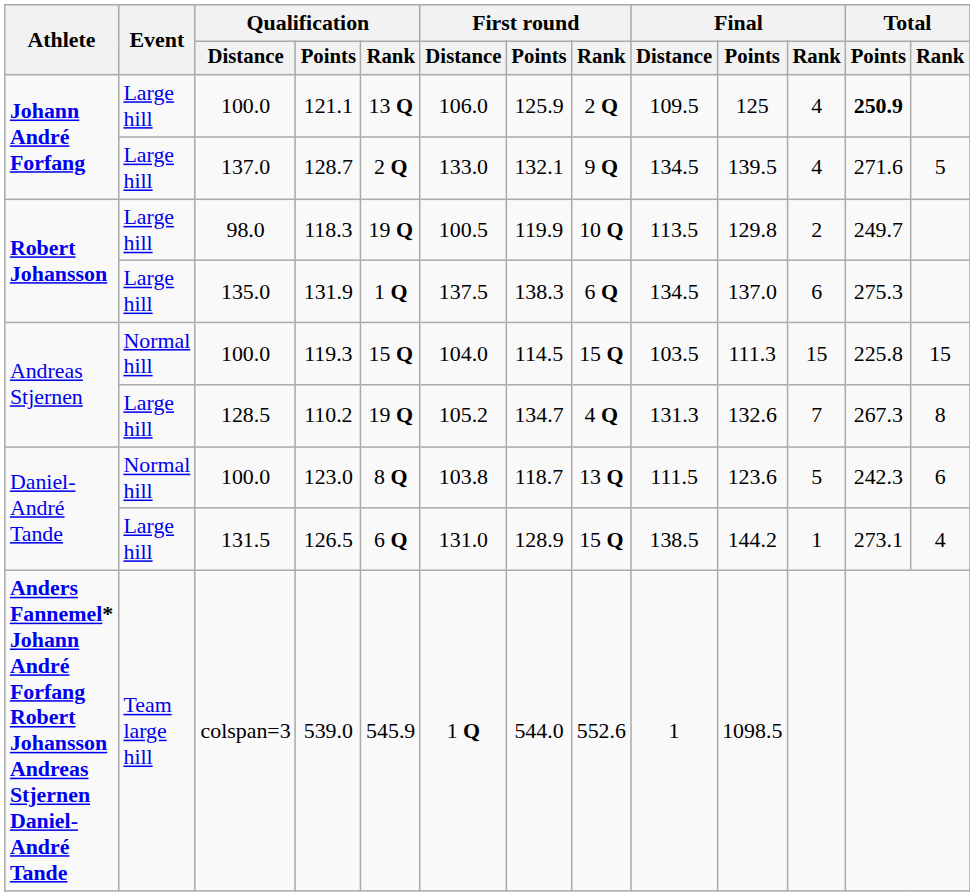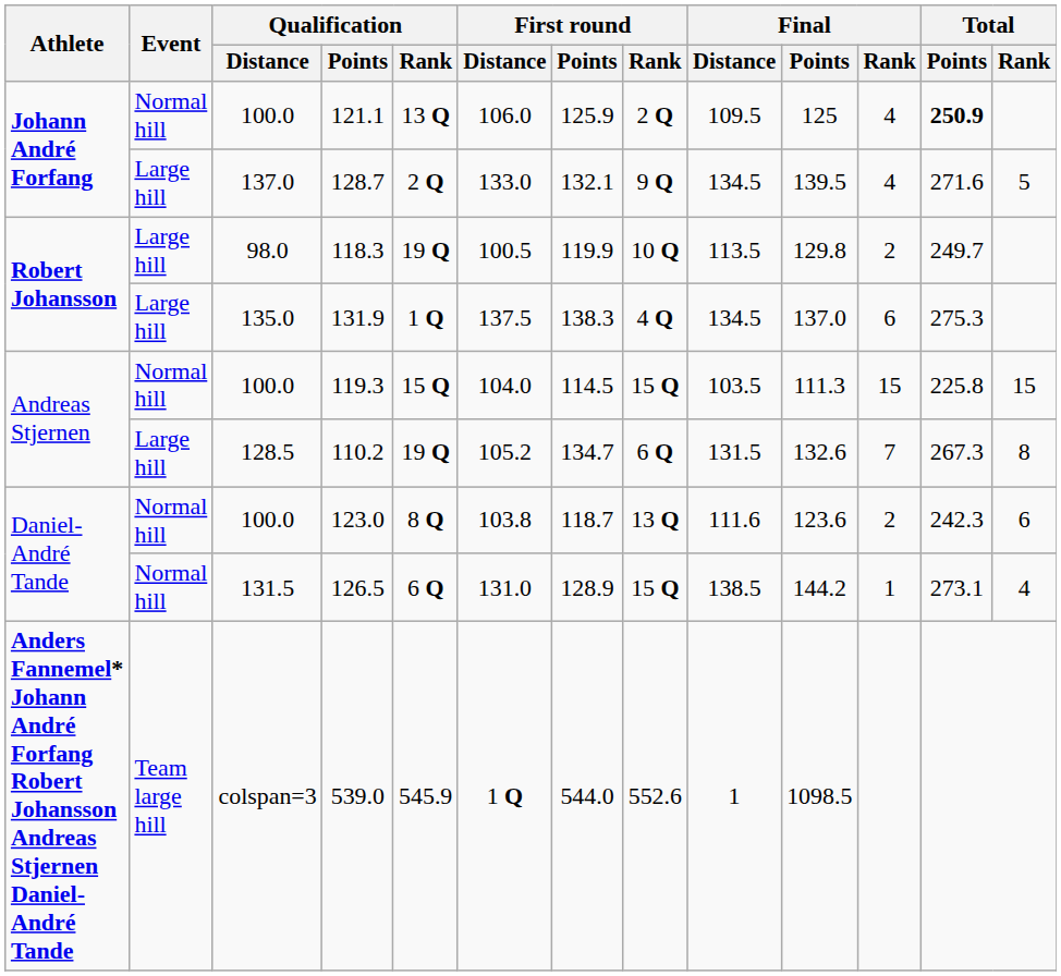121.1 | Event: Large hill -> Normal hill
131.9 | First round / Rank: 6 Q -> 4 Q
110.2 | First round / Rank: 4 Q -> 6 Q
110.2 | Final / Distance: 131.3 -> 131.5
123.0 | Final / Distance: 111.5 -> 111.6
123.0 | Final / Rank: 5 -> 2
126.5 | Event: Large hill -> Normal hill
